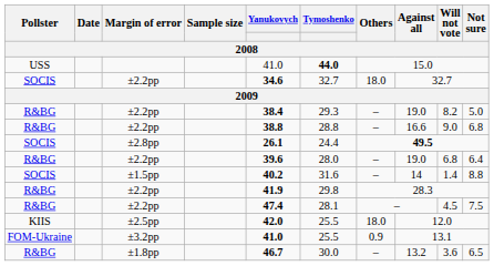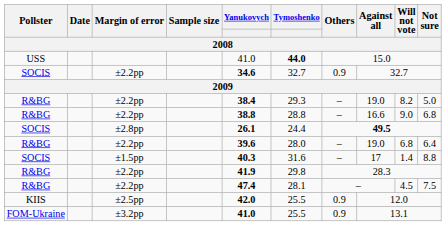SOCIS / ±2.2pp | Others: 18.0 -> 0.9
±1.5pp | Yanukovych: 40.2 -> 40.3
±1.5pp | Against all: 14 -> 17
±2.5pp | Others: 18.0 -> 0.9
- row: R&BG | ±1.8pp | 46.7 | 30.0 | – | 13.2 | 3.6 | 6.5
